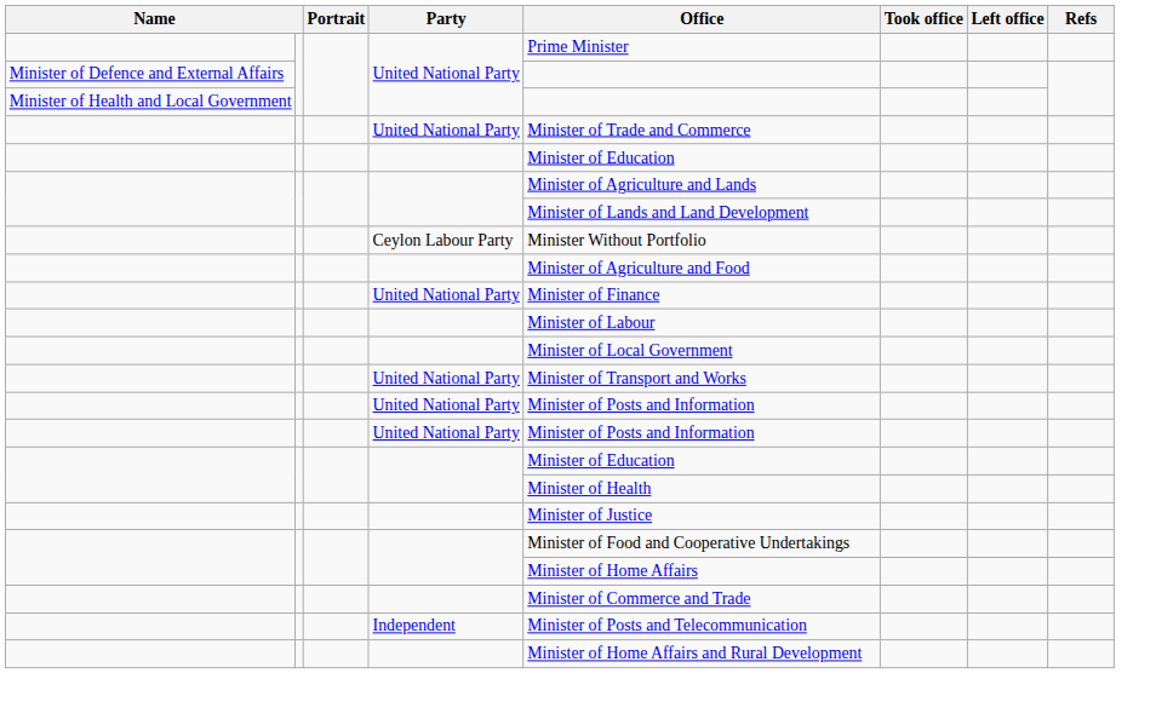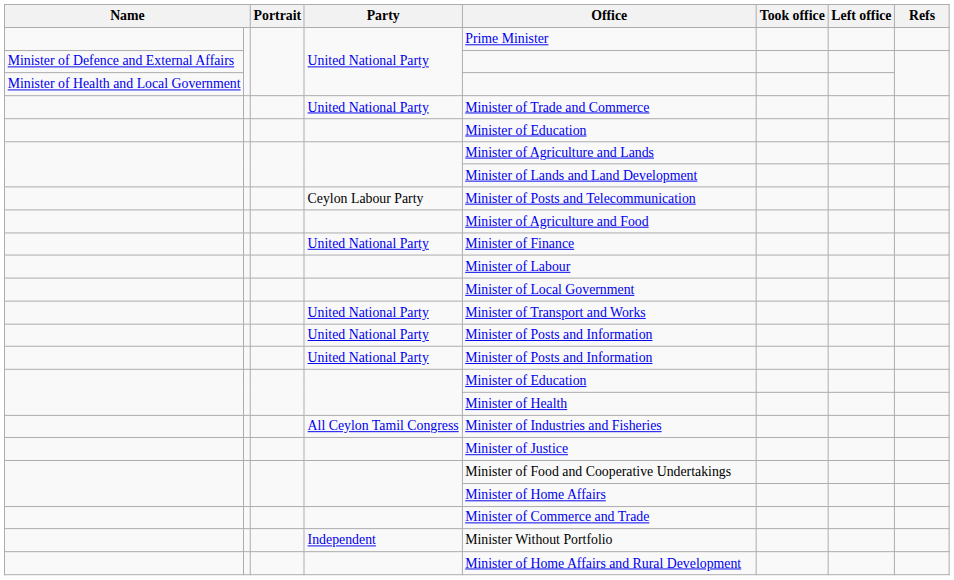Ceylon Labour Party | Office: Minister Without Portfolio -> Minister of Posts and Telecommunication
+ row: All Ceylon Tamil Congress | Minister of Industries and Fisheries
Independent | Office: Minister of Posts and Telecommunication -> Minister Without Portfolio
